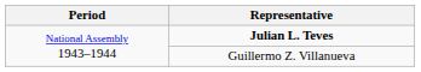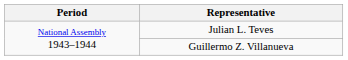Julian L. Teves | Representative: bold -> normal
